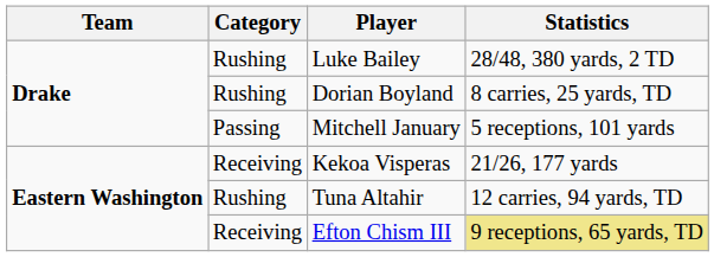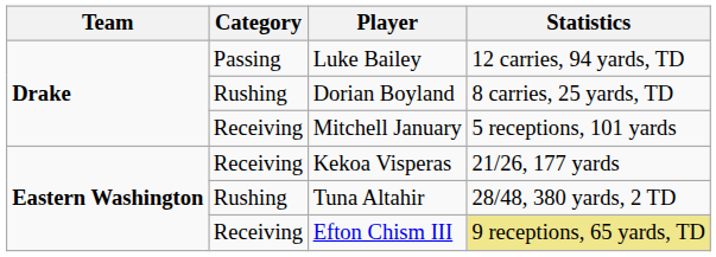Luke Bailey | Category: Rushing -> Passing
Luke Bailey | Statistics: 28/48, 380 yards, 2 TD -> 12 carries, 94 yards, TD
Mitchell January | Category: Passing -> Receiving
Tuna Altahir | Statistics: 12 carries, 94 yards, TD -> 28/48, 380 yards, 2 TD
